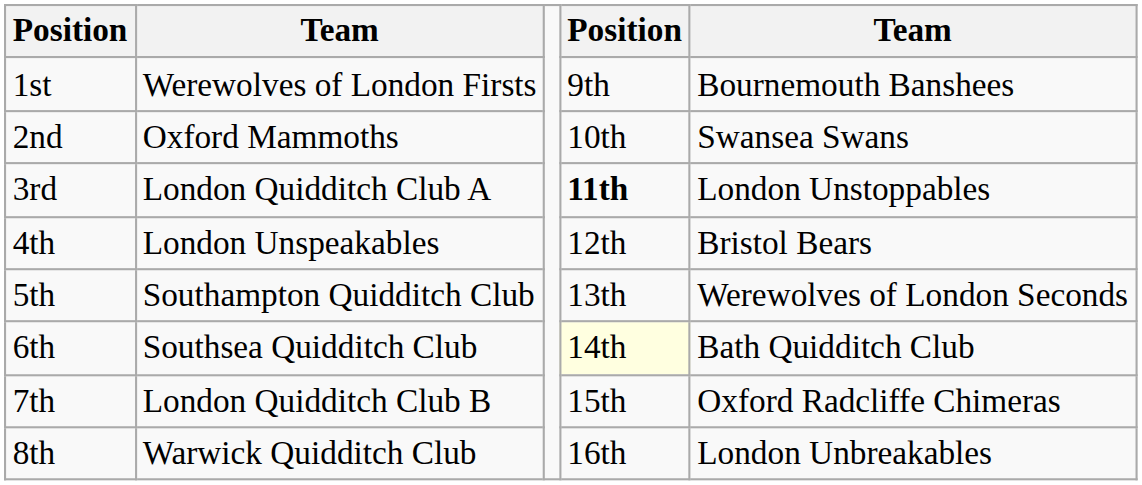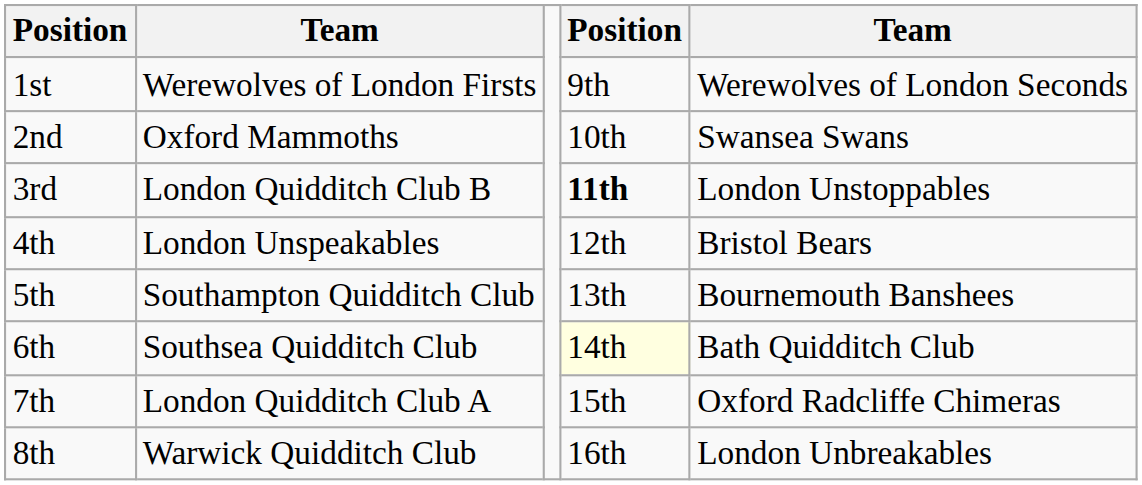1st | column 5: Bournemouth Banshees -> Werewolves of London Seconds
3rd | column 2: London Quidditch Club A -> London Quidditch Club B
5th | column 5: Werewolves of London Seconds -> Bournemouth Banshees
7th | column 2: London Quidditch Club B -> London Quidditch Club A
